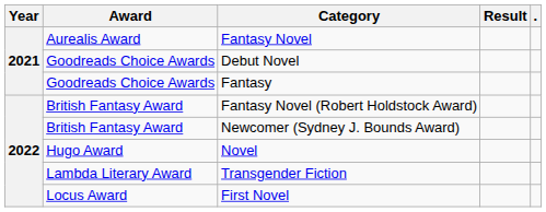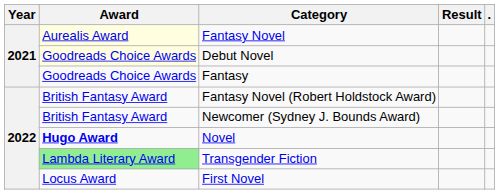Fantasy Novel | Award: no background -> lightyellow background
Debut Novel | Award: no background -> lightyellow background
Novel | Award: normal -> bold
Transgender Fiction | Award: no background -> lightgreen background
